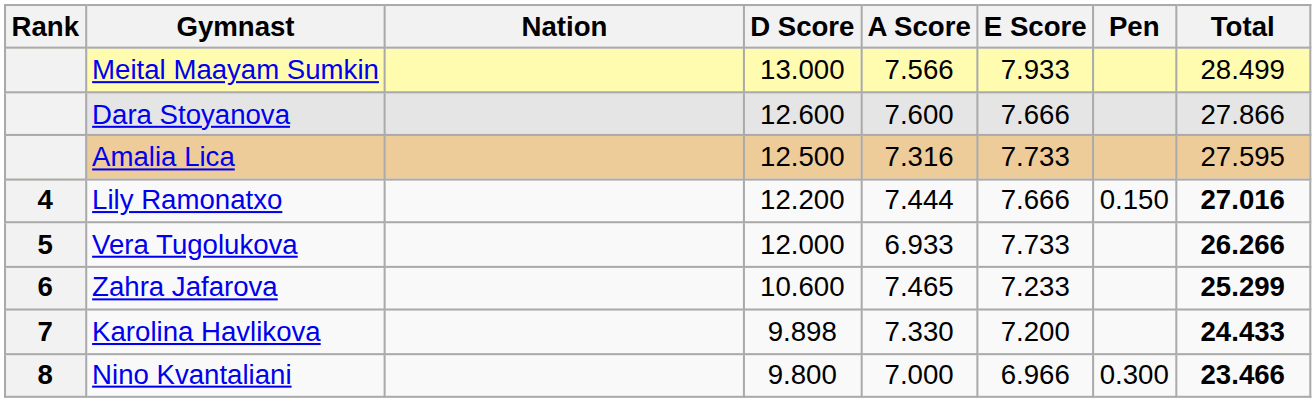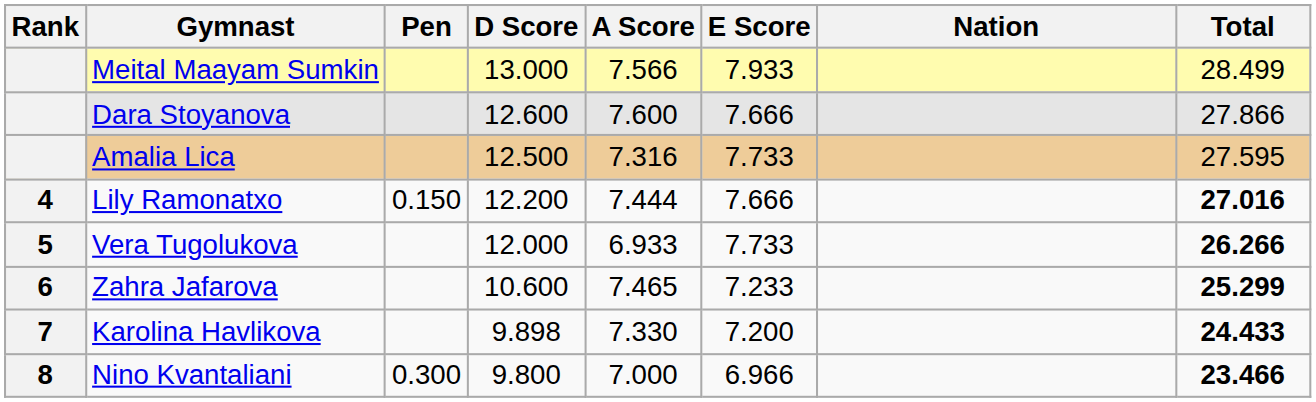columns swapped: Nation <-> Pen
